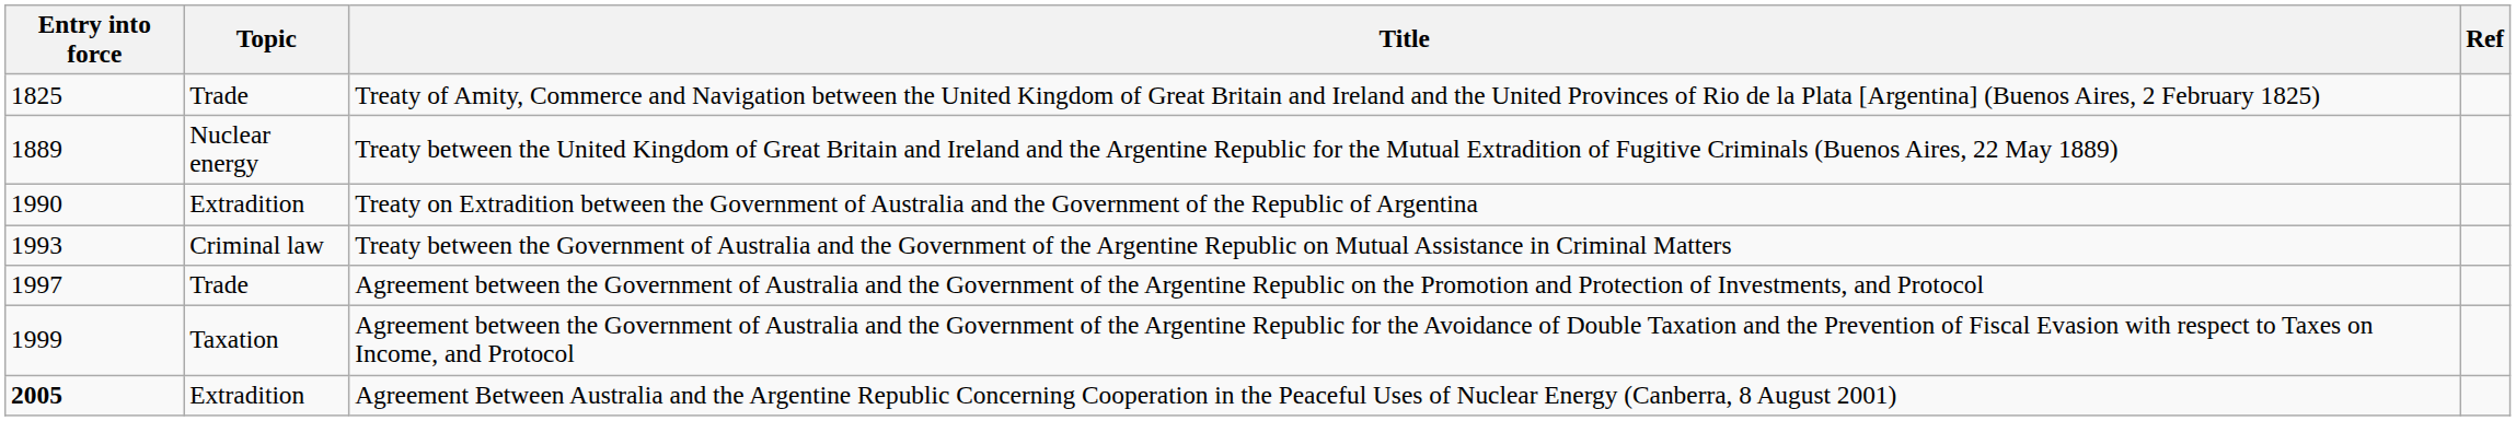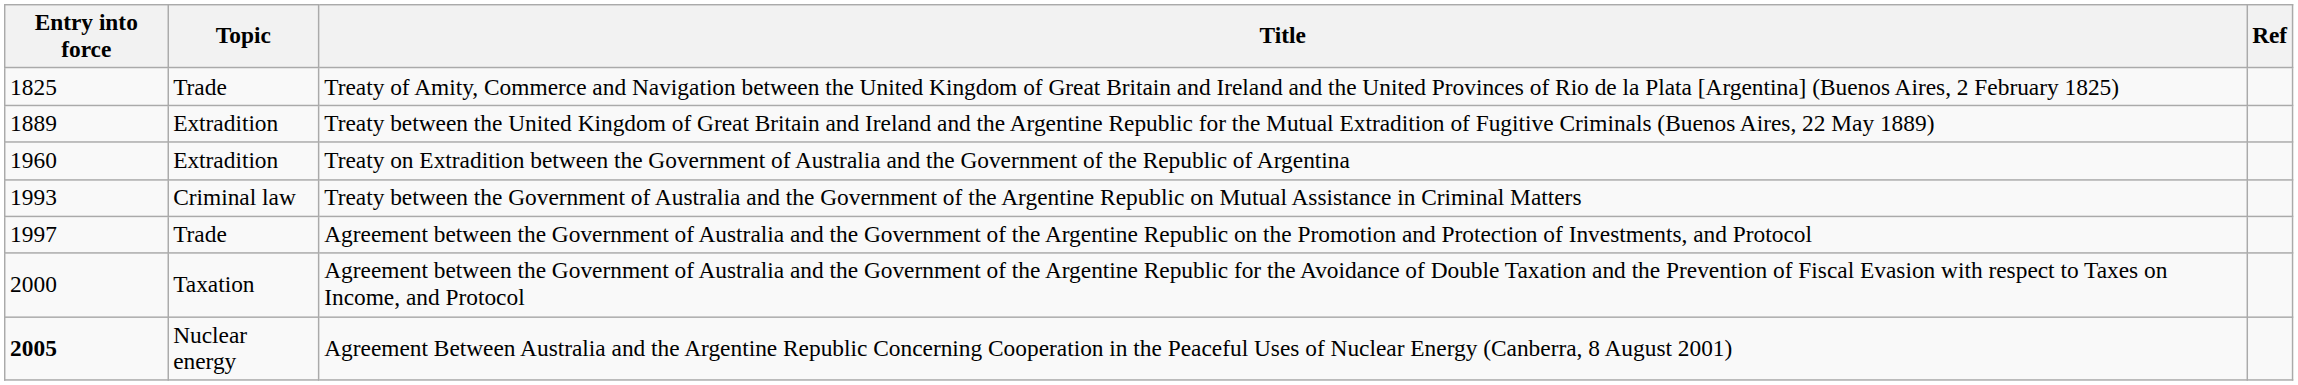row 3 | Topic: Nuclear energy -> Extradition
row 4 | Entry into force: 1990 -> 1960
row 7 | Entry into force: 1999 -> 2000
row 8 | Topic: Extradition -> Nuclear energy
